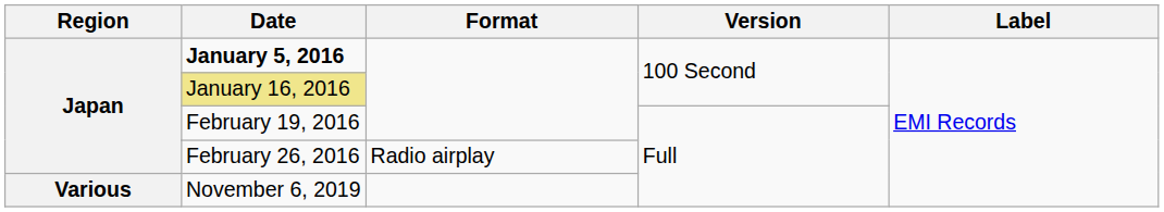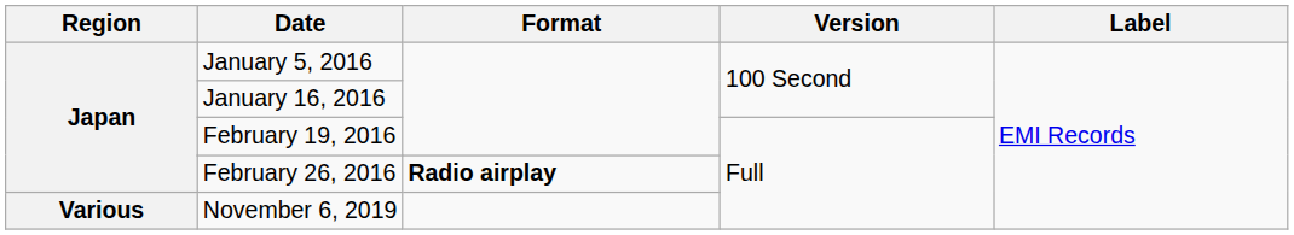January 5, 2016 | Date: bold -> normal
January 16, 2016 | Date: khaki background -> no background
February 26, 2016 / Radio airplay | Format: normal -> bold
